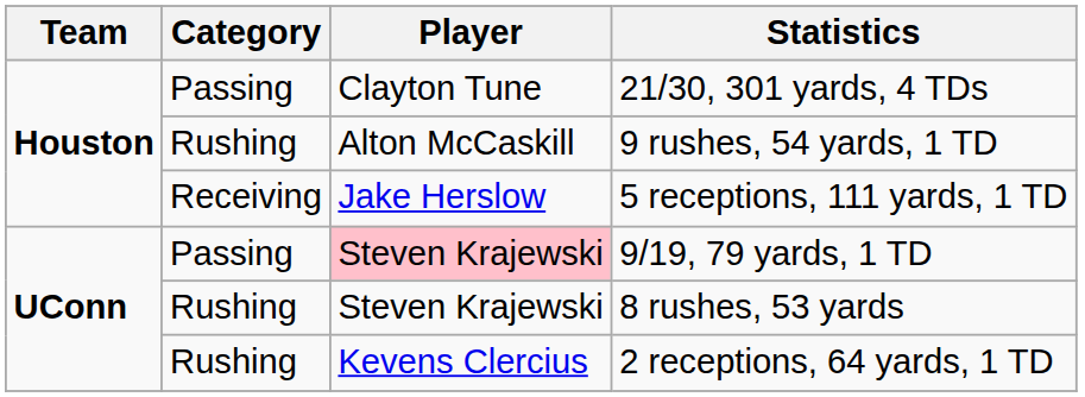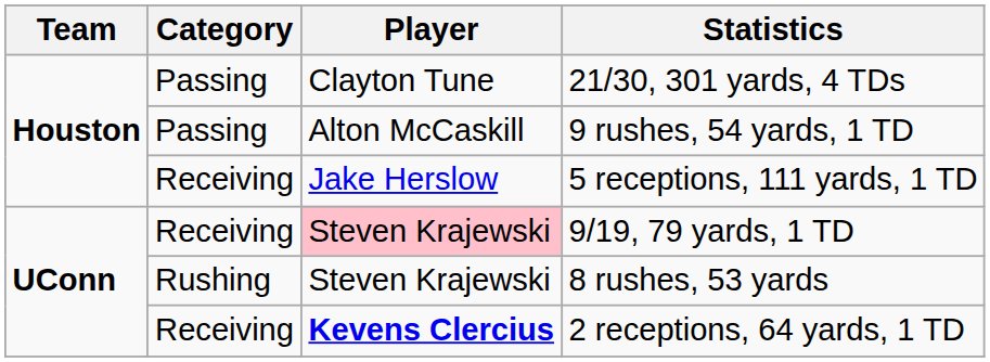9 rushes, 54 yards, 1 TD | Category: Rushing -> Passing
9/19, 79 yards, 1 TD | Category: Passing -> Receiving
2 receptions, 64 yards, 1 TD | Category: Rushing -> Receiving
2 receptions, 64 yards, 1 TD | Player: normal -> bold
